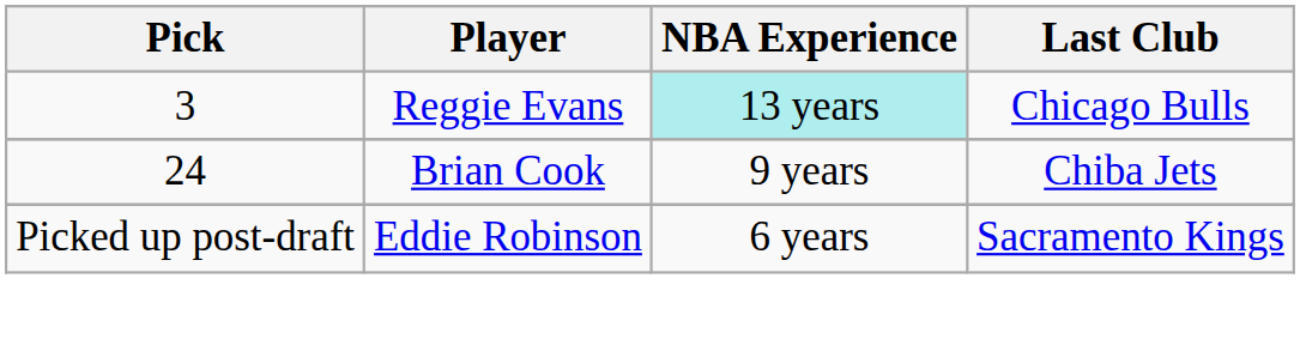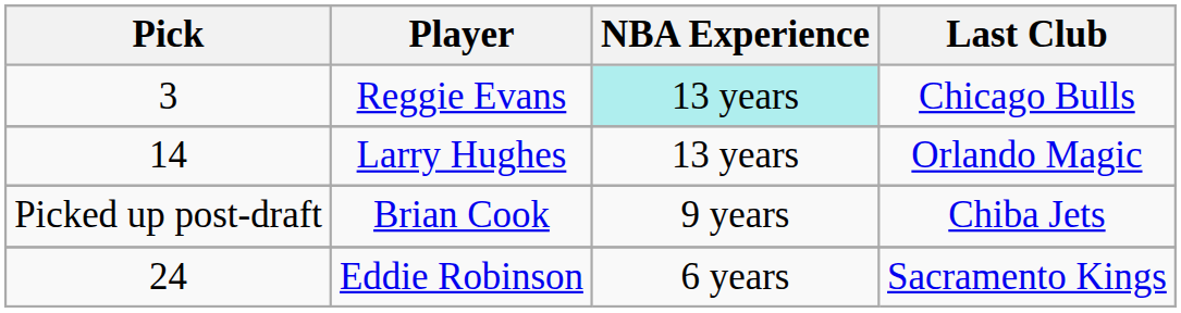+ row: 14 | Larry Hughes | 13 years | Orlando Magic
Brian Cook | Pick: 24 -> Picked up post-draft
Eddie Robinson | Pick: Picked up post-draft -> 24
